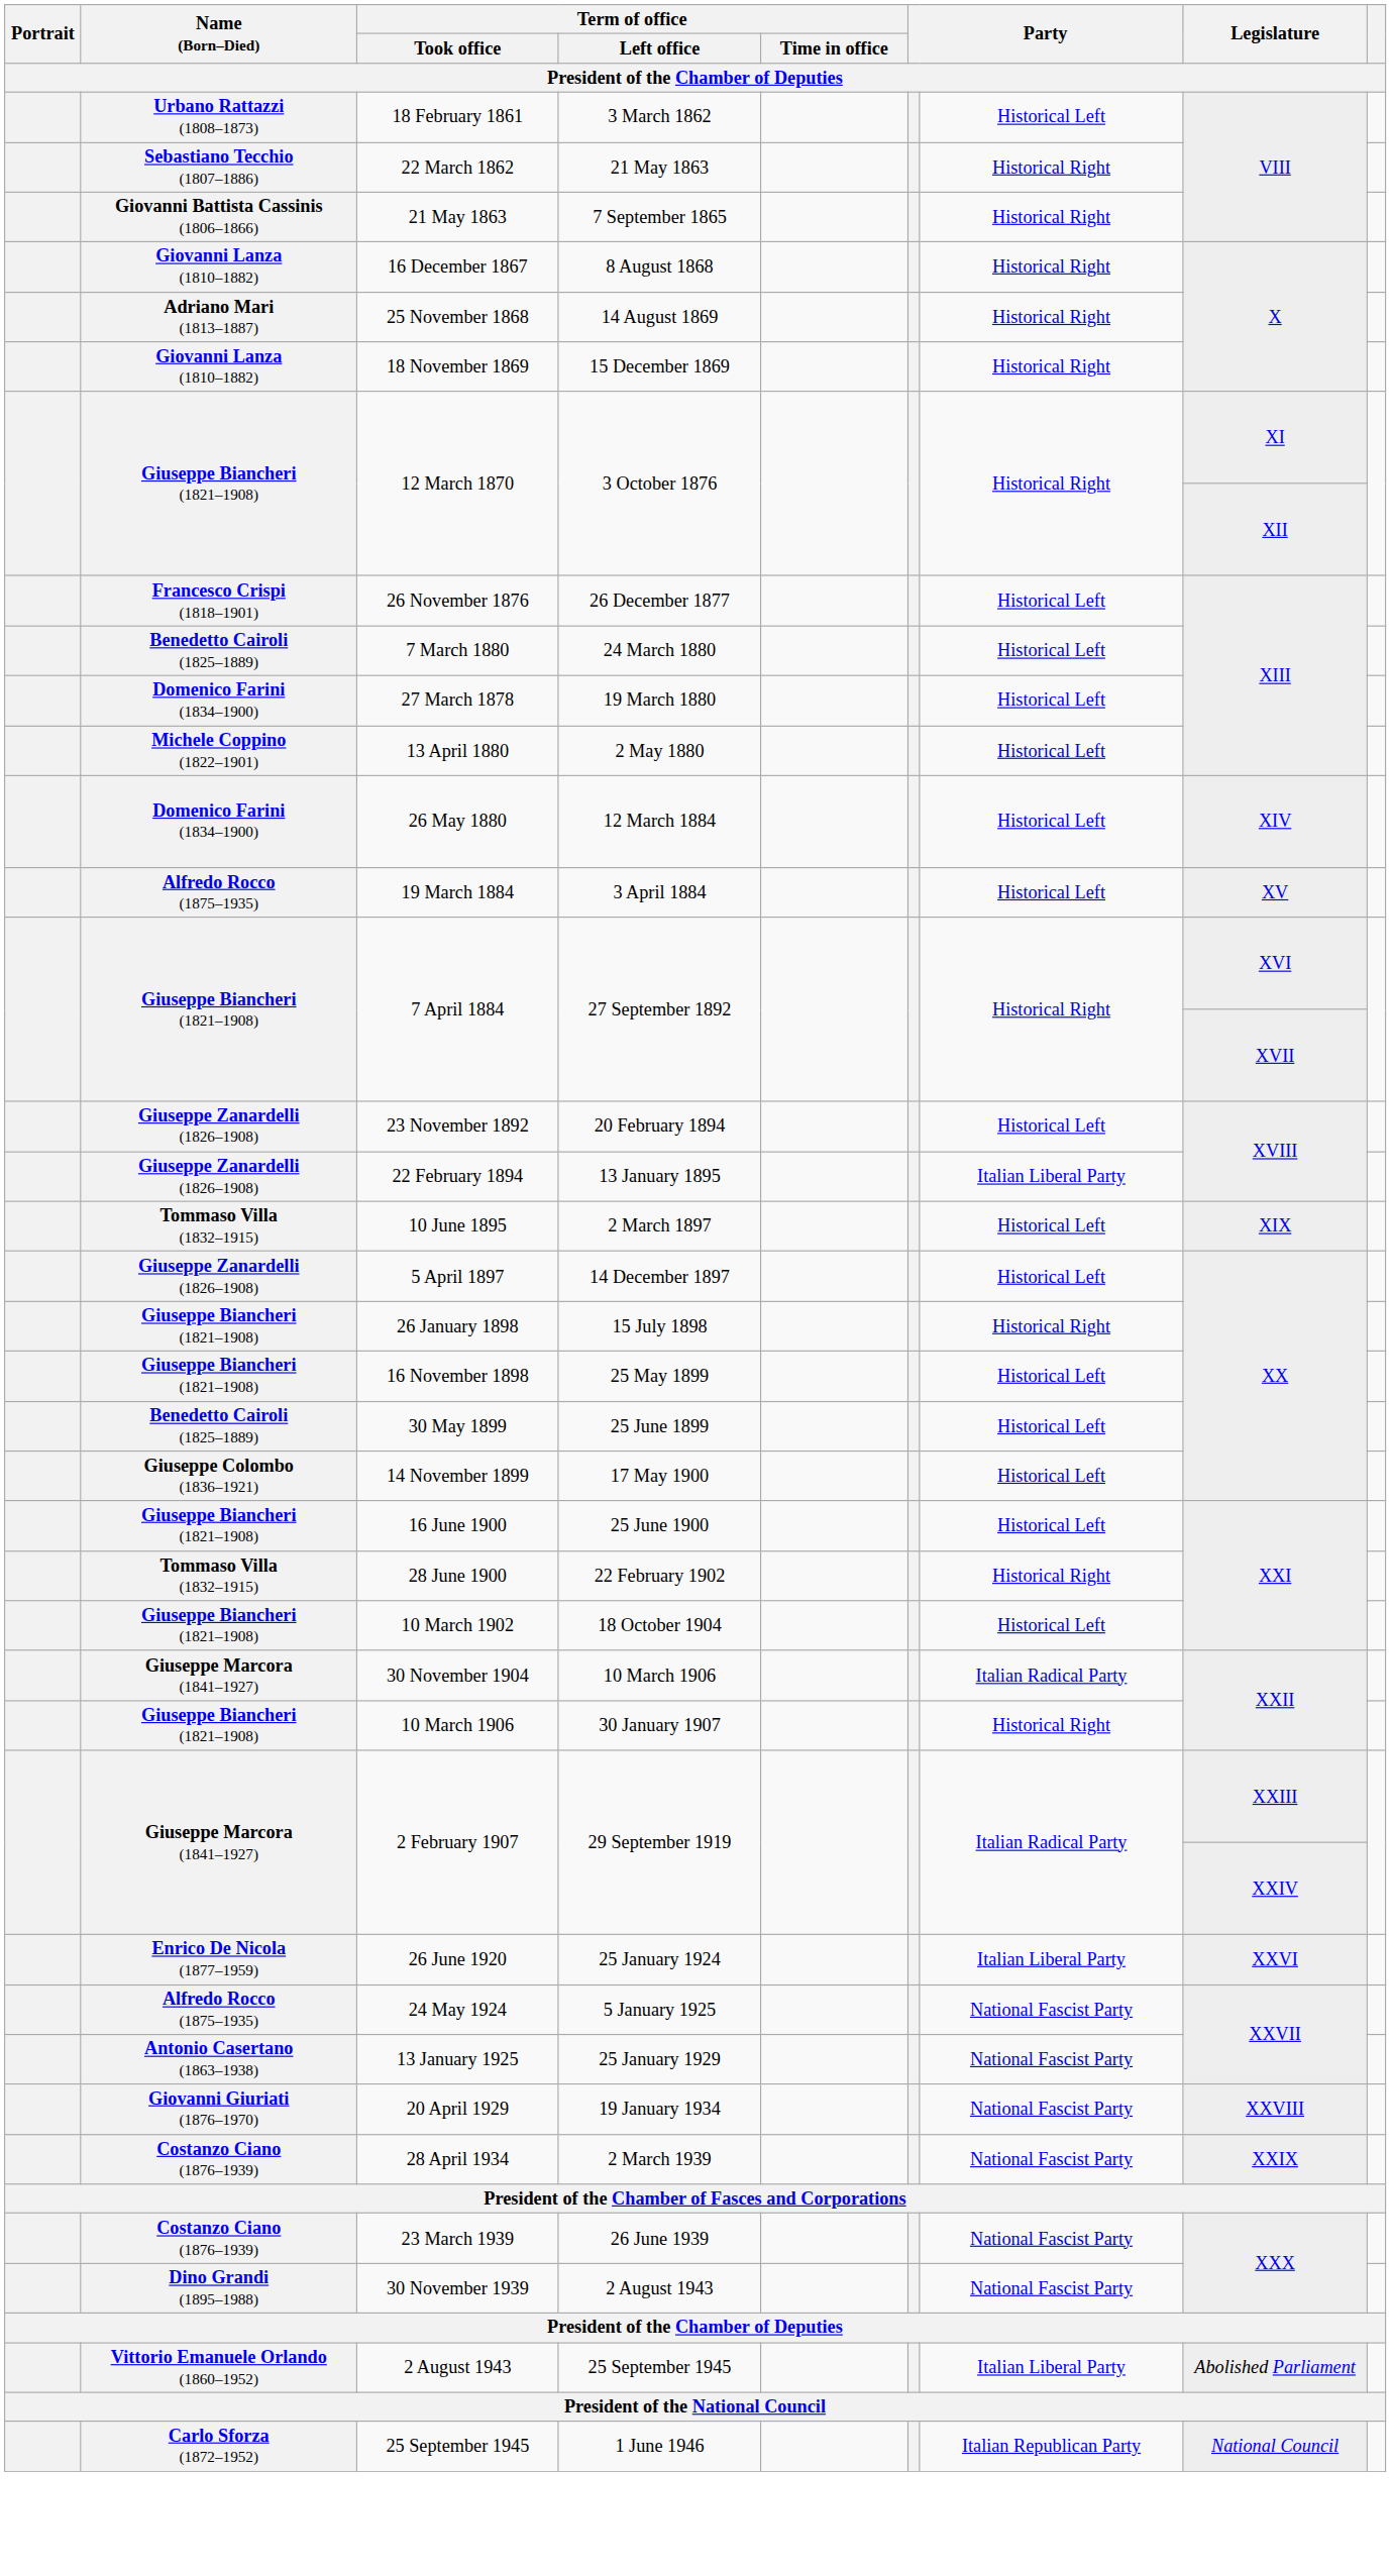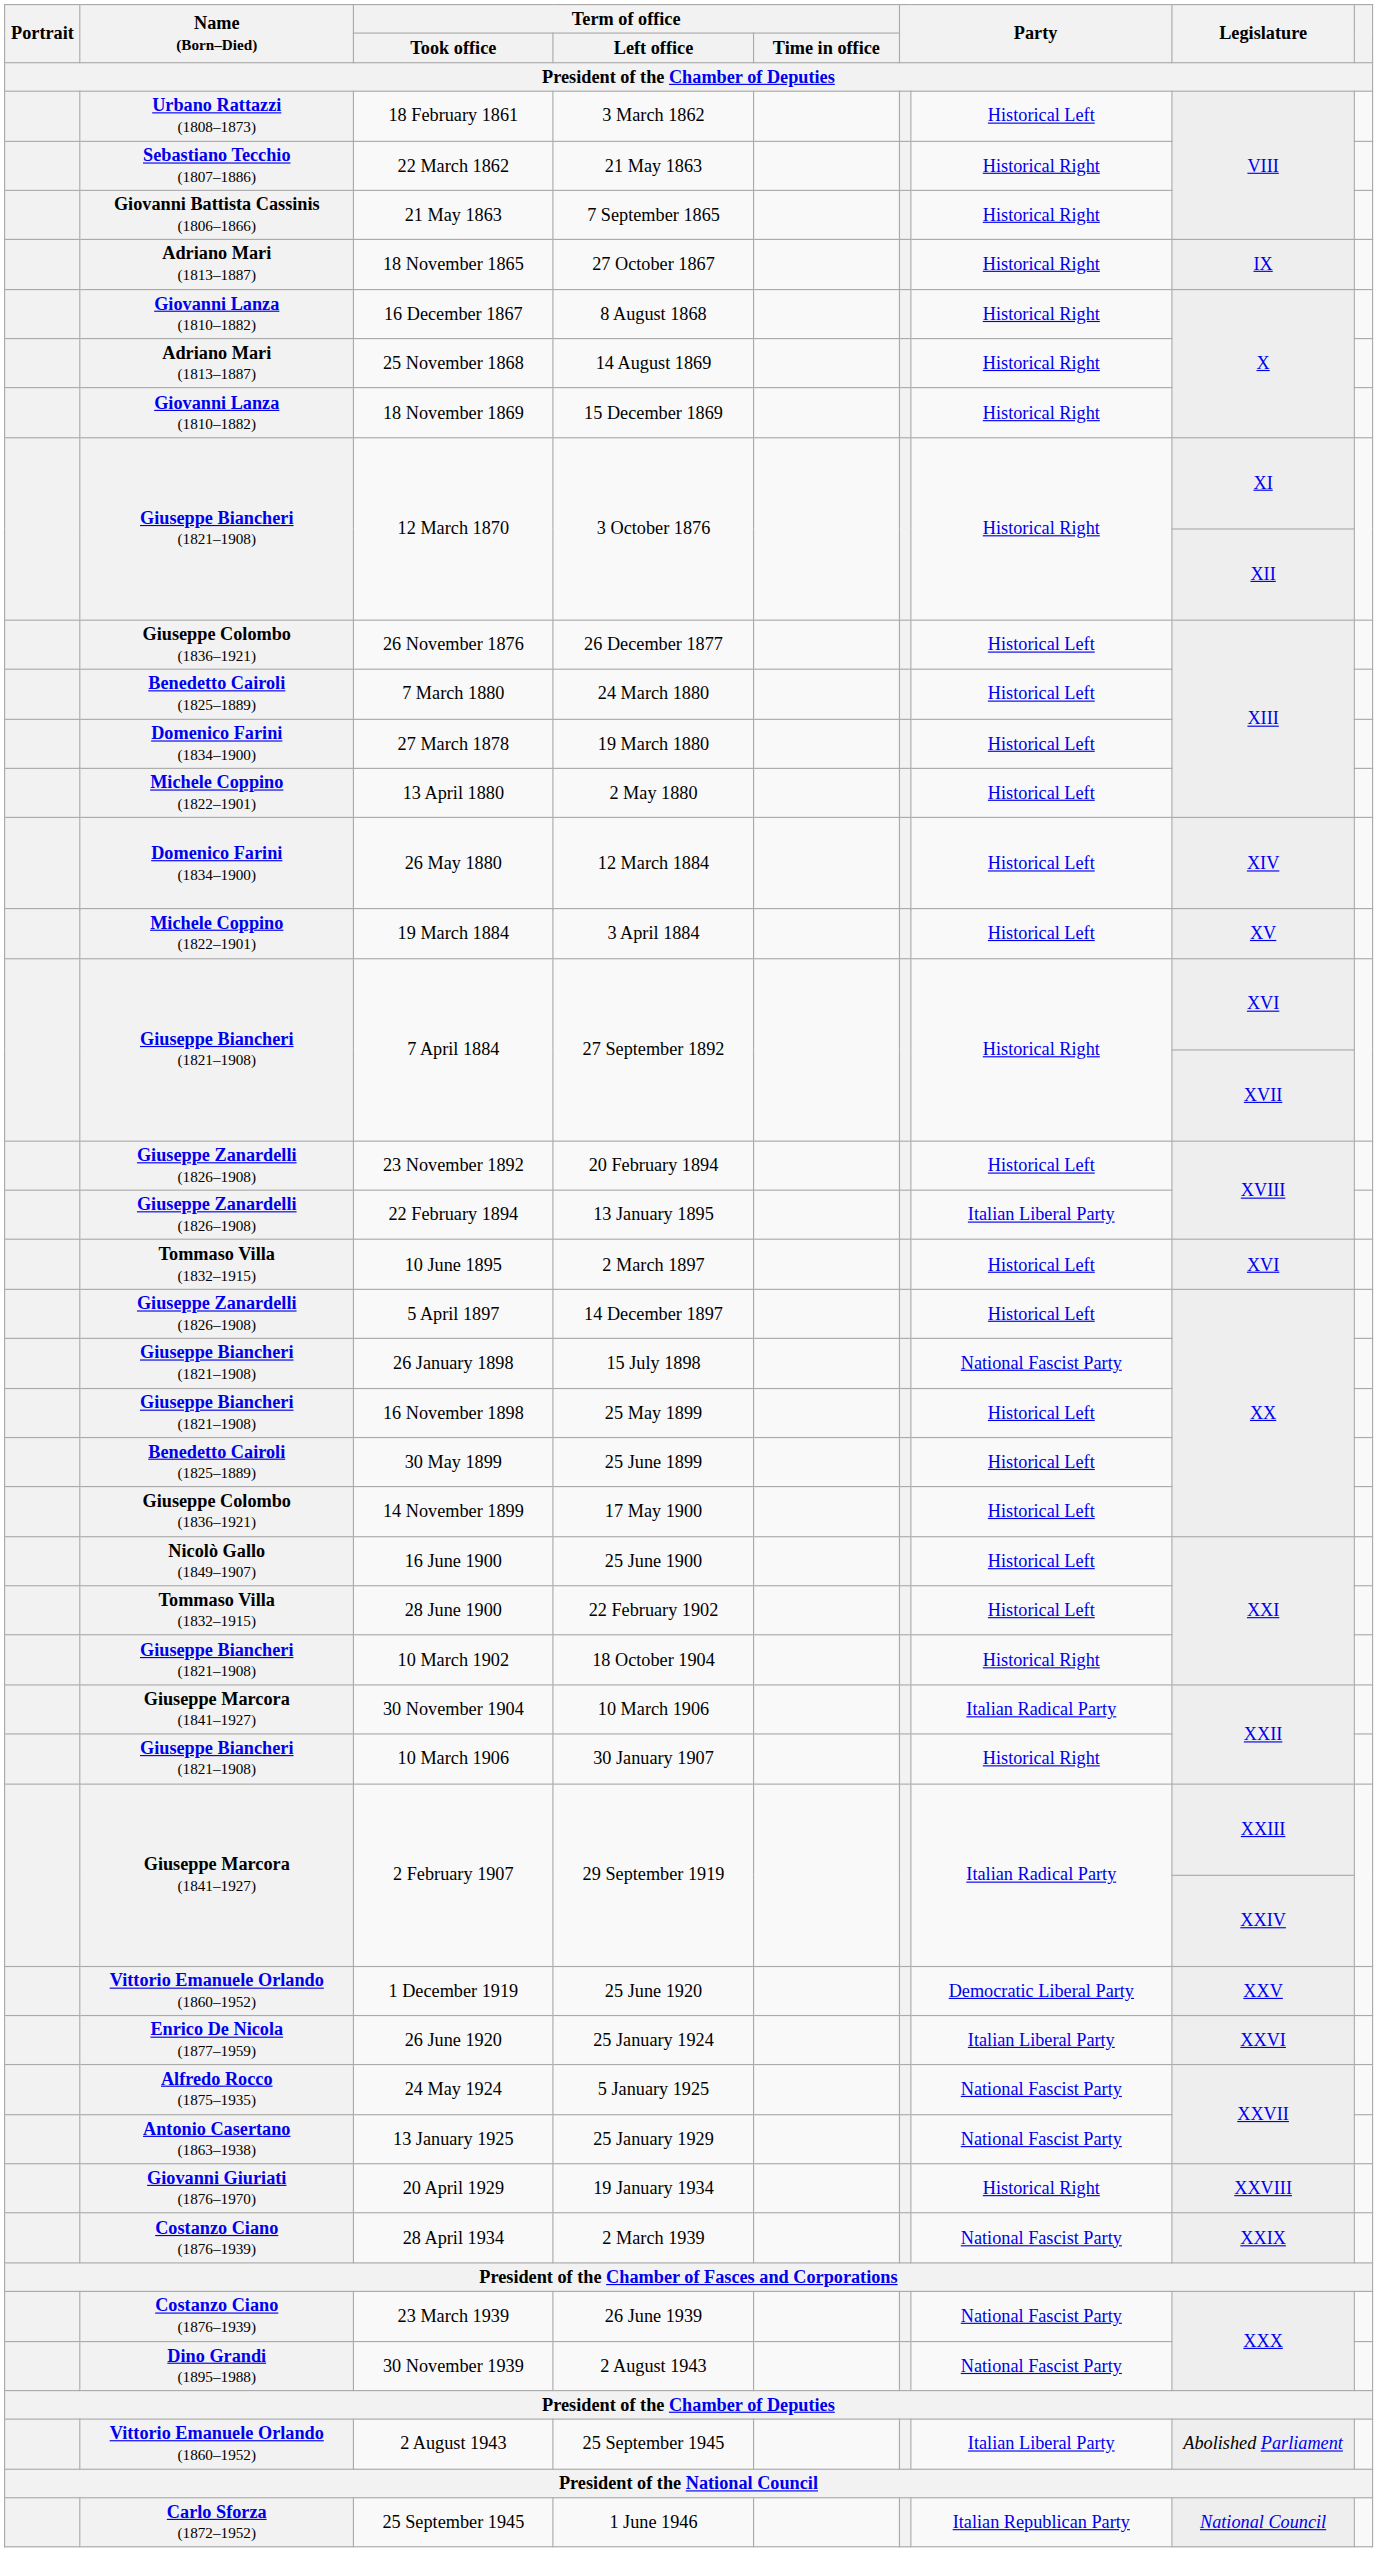+ row: Adriano Mari (1813–1887) | 18 November 1865 | 27 October 1867 | Historical Right | IX
26 November 1876 | Name (Born–Died): Francesco Crispi (1818–1901) -> Giuseppe Colombo (1836–1921)
19 March 1884 | Name (Born–Died): Alfredo Rocco (1875–1935) -> Michele Coppino (1822–1901)
10 June 1895 | Legislature: XIX -> XVI
26 January 1898 | column 7: Historical Right -> National Fascist Party
16 June 1900 | Name (Born–Died): Giuseppe Biancheri (1821–1908) -> Nicolò Gallo (1849–1907)
28 June 1900 | column 7: Historical Right -> Historical Left
10 March 1902 | column 7: Historical Left -> Historical Right
+ row: Vittorio Emanuele Orlando (1860–1952) | 1 December 1919 | 25 June 1920 | Democratic Liberal Party | XXV
20 April 1929 | column 7: National Fascist Party -> Historical Right
